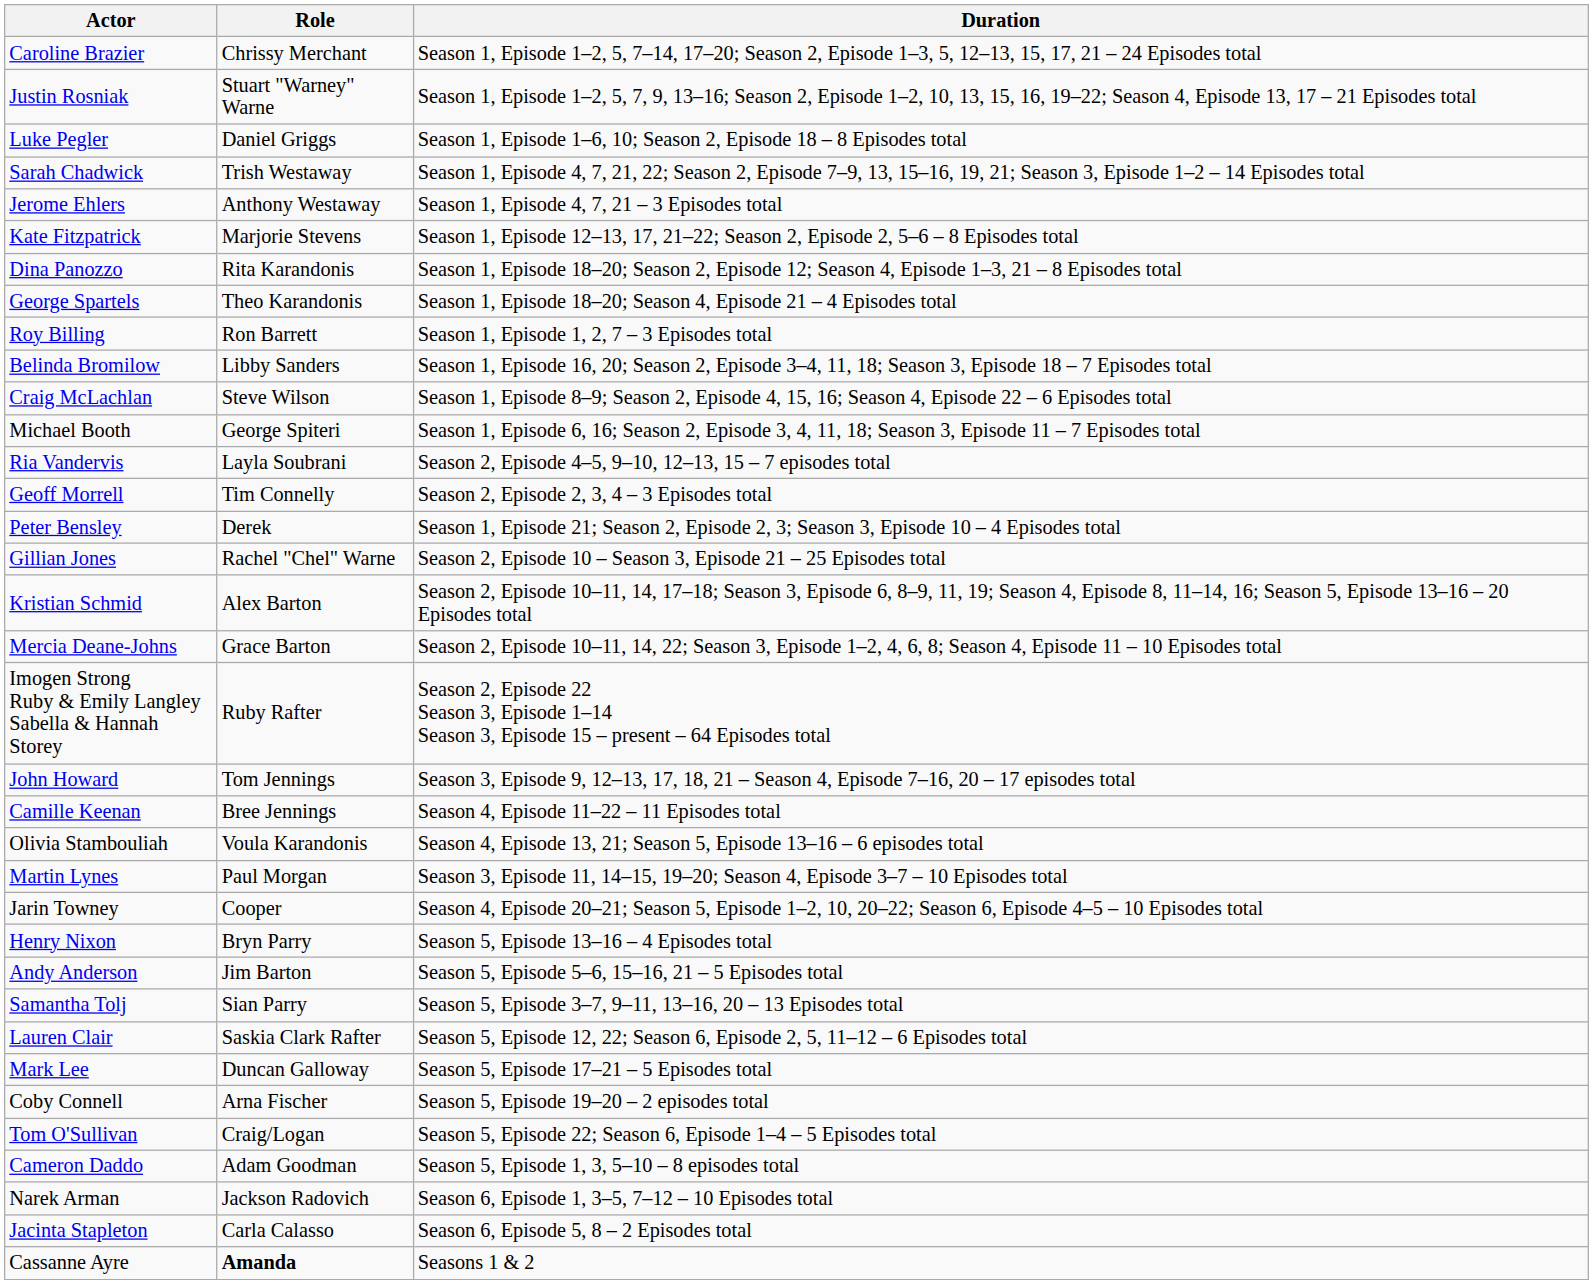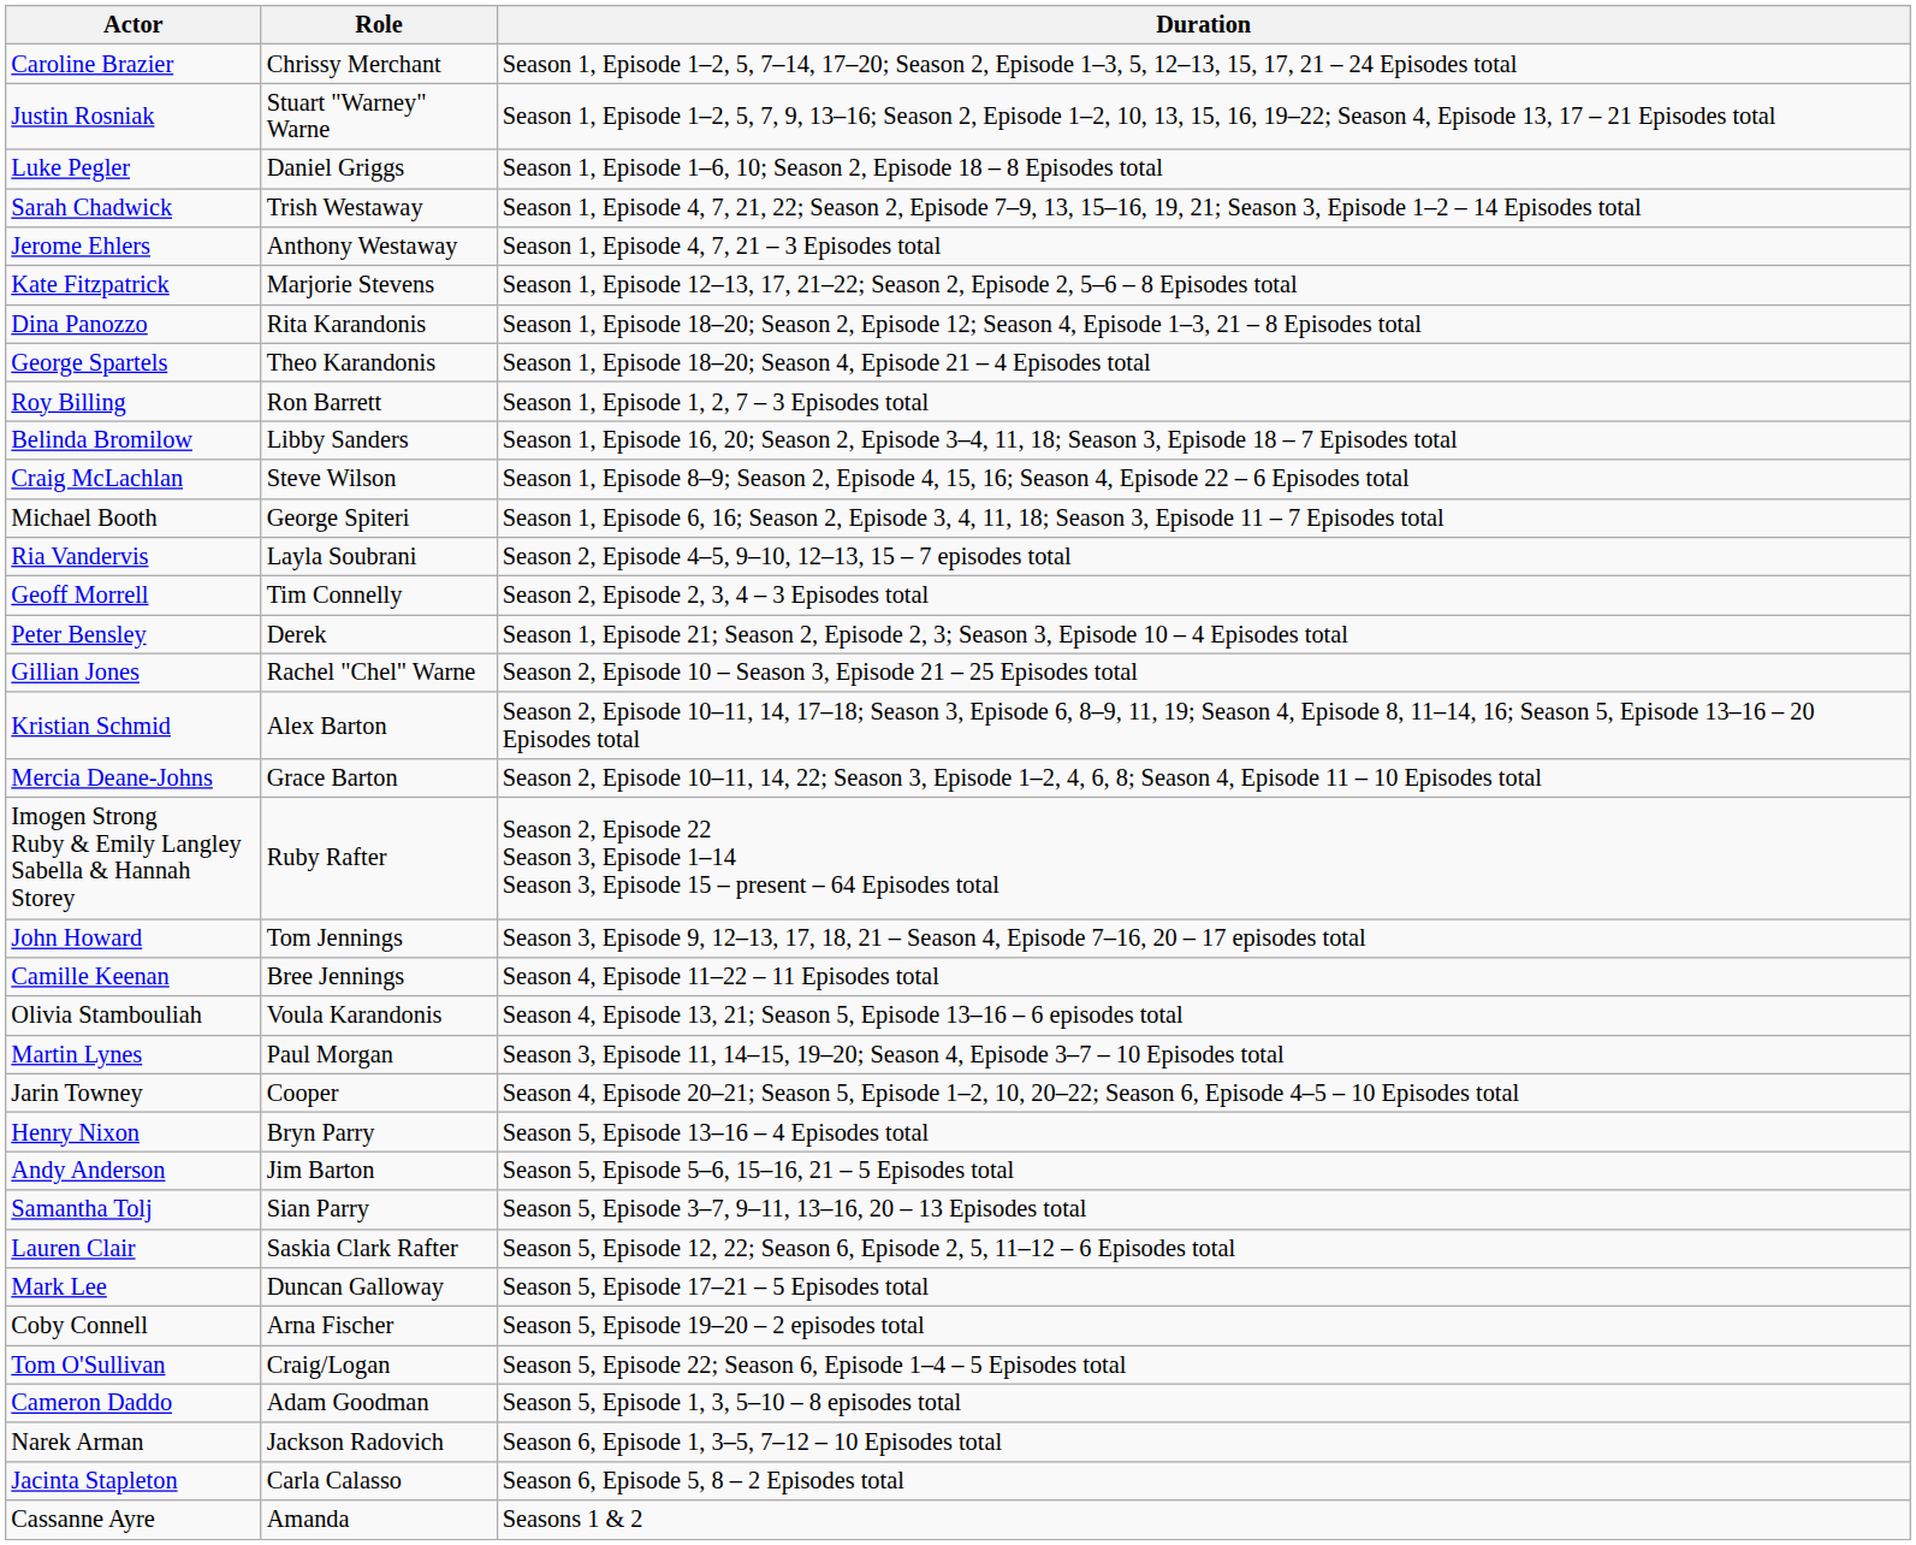Cassanne Ayre | Role: bold -> normal
